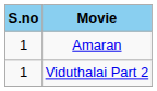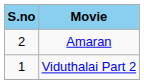Amaran | S.no: 1 -> 2
